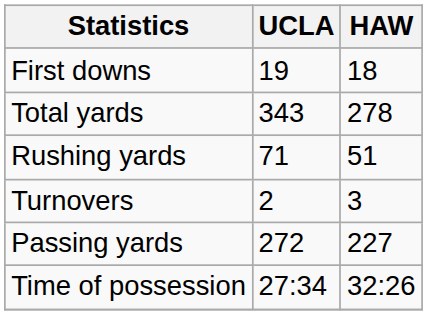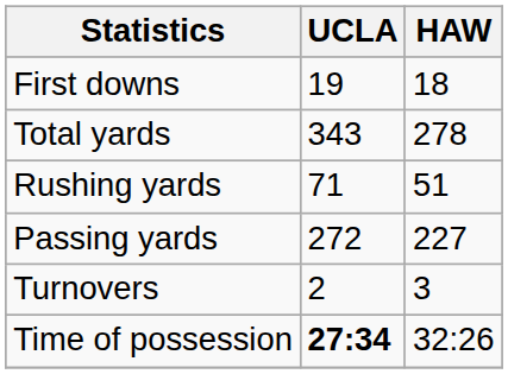rows swapped: Passing yards <-> Turnovers
Time of possession | UCLA: normal -> bold
